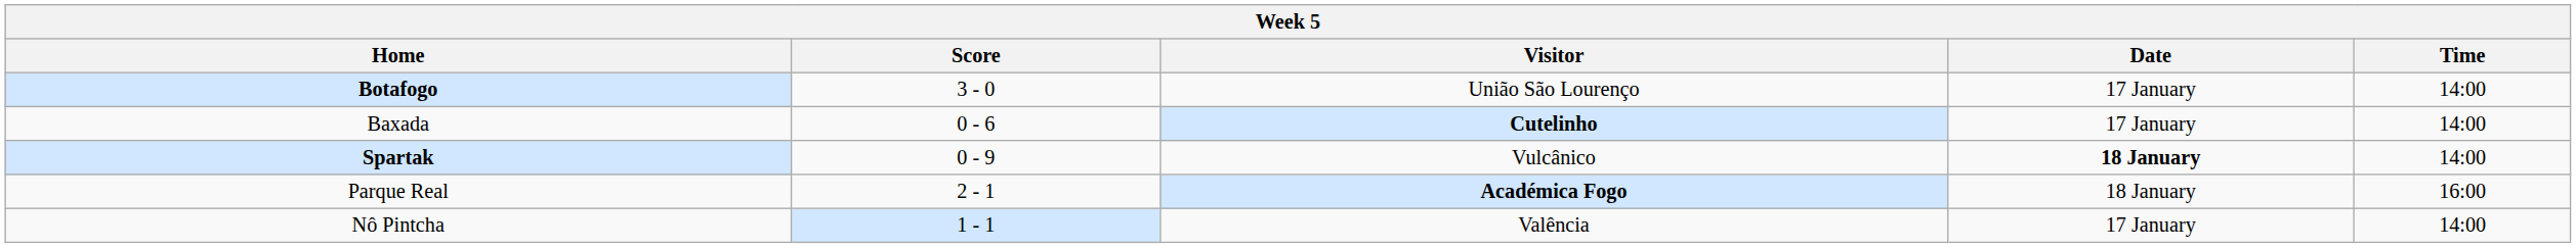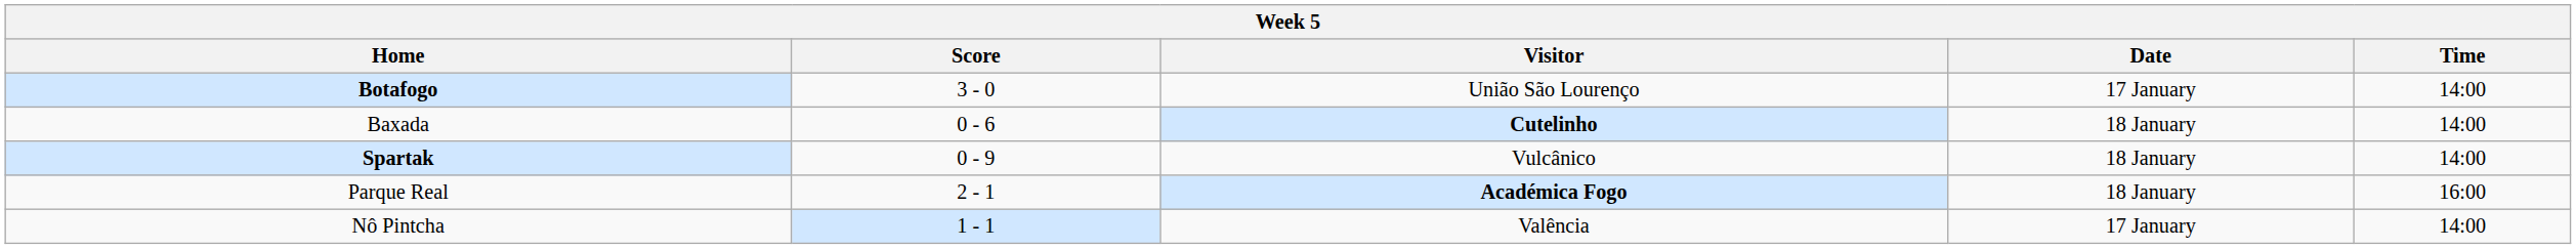Baxada | Date: 17 January -> 18 January
Spartak | Date: bold -> normal
